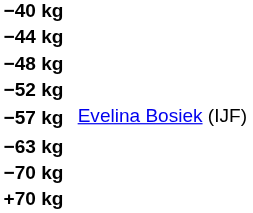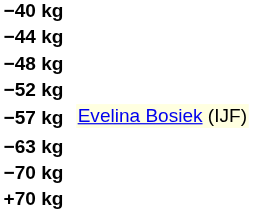−57 kg / Evelina Bosiek (IJF) | column 2: no background -> lightyellow background
